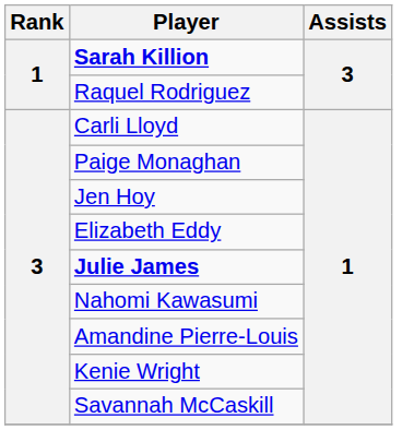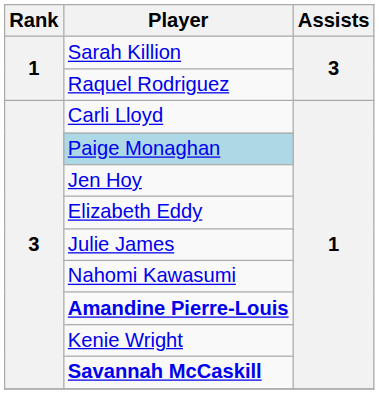Sarah Killion | Player: bold -> normal
Paige Monaghan | Player: no background -> lightblue background
Julie James | Player: bold -> normal
Amandine Pierre-Louis | Player: normal -> bold
Savannah McCaskill | Player: normal -> bold
